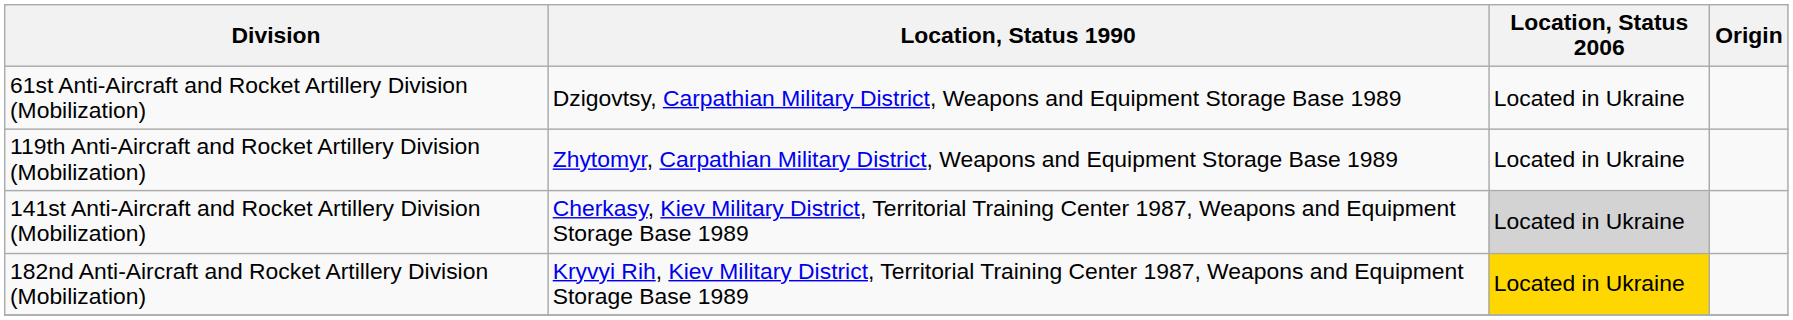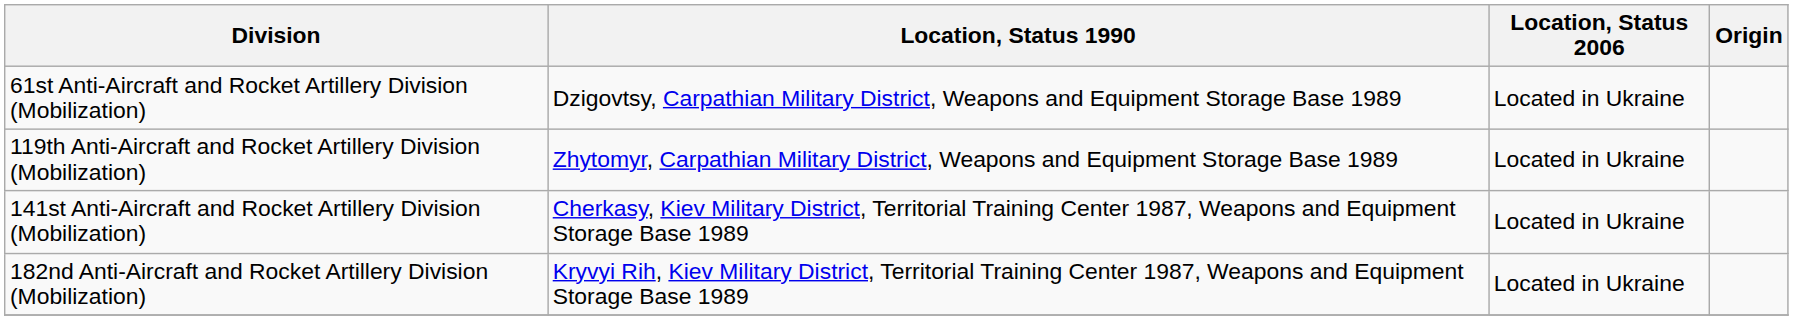row 4 | Location, Status 2006: lightgrey background -> no background
row 5 | Location, Status 2006: gold background -> no background
